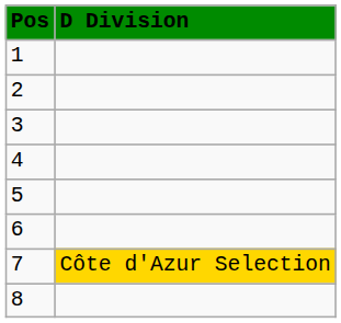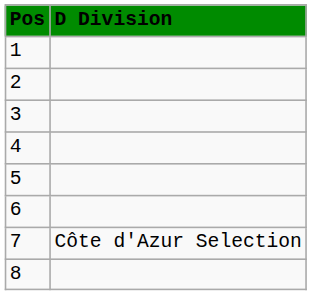7 | D Division: gold background -> no background
